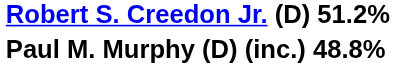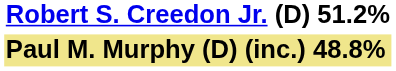row 2 | column 1: no background -> khaki background
